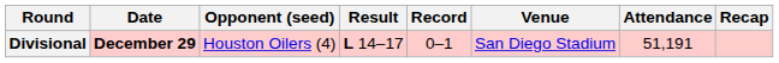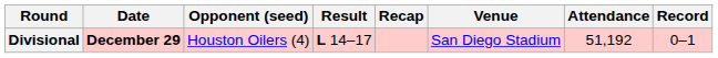columns swapped: Record <-> Recap
Divisional | Attendance: 51,191 -> 51,192
